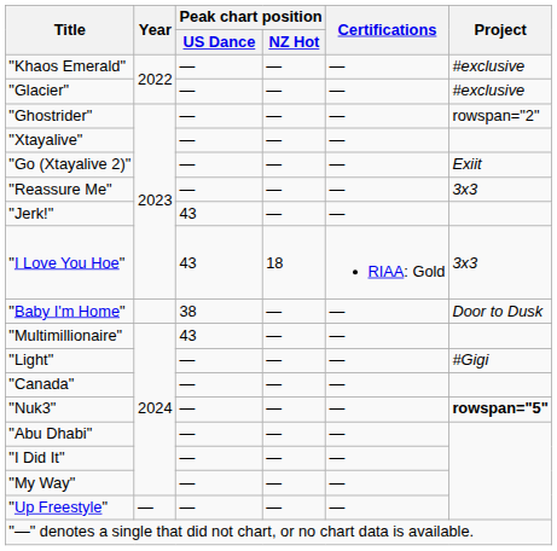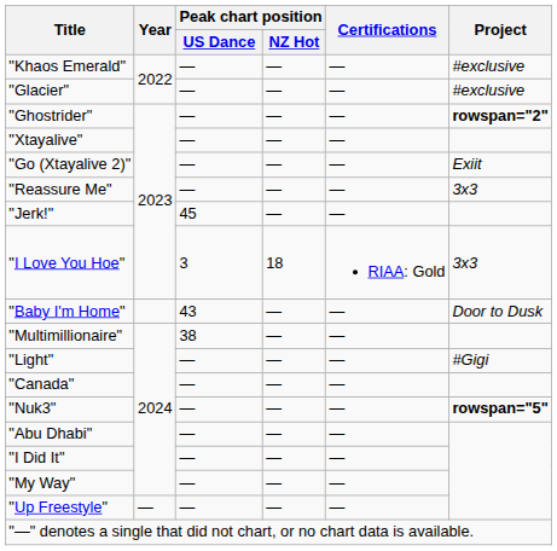"Ghostrider" | Project: normal -> bold
"Jerk!" | Peak chart position / US Dance: 43 -> 45
"I Love You Hoe" | Peak chart position / US Dance: 43 -> 3
"Baby I'm Home" | Peak chart position / US Dance: 38 -> 43
"Multimillionaire" | Peak chart position / US Dance: 43 -> 38
